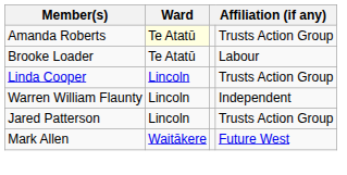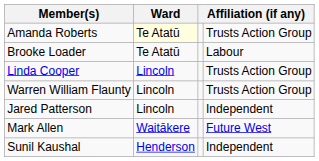Warren William Flaunty | column 4: Independent -> Trusts Action Group
Jared Patterson | column 4: Trusts Action Group -> Independent
+ row: Sunil Kaushal | Henderson | Independent
